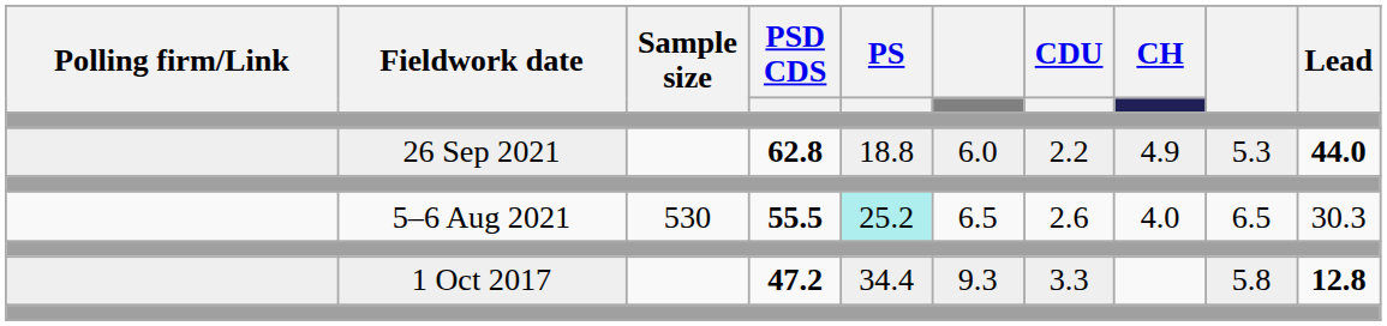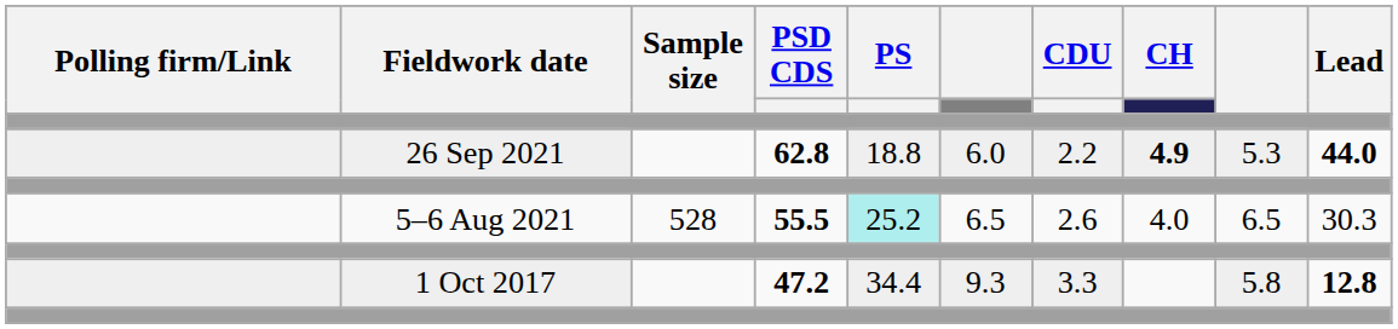26 Sep 2021 | CH: normal -> bold
5–6 Aug 2021 | Sample size: 530 -> 528
